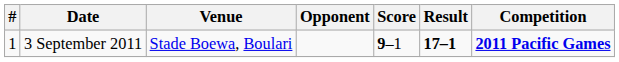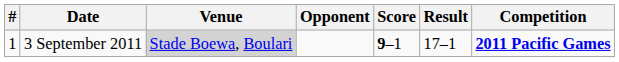3 September 2011 | Venue: no background -> lightgrey background
3 September 2011 | Result: bold -> normal
